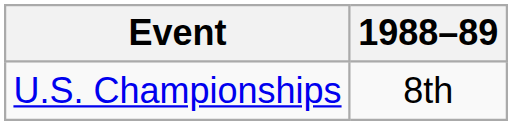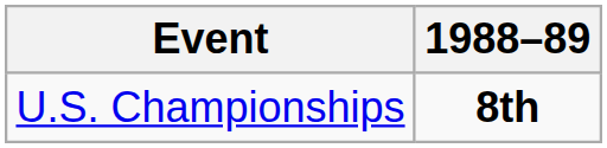U.S. Championships | 1988–89: normal -> bold
